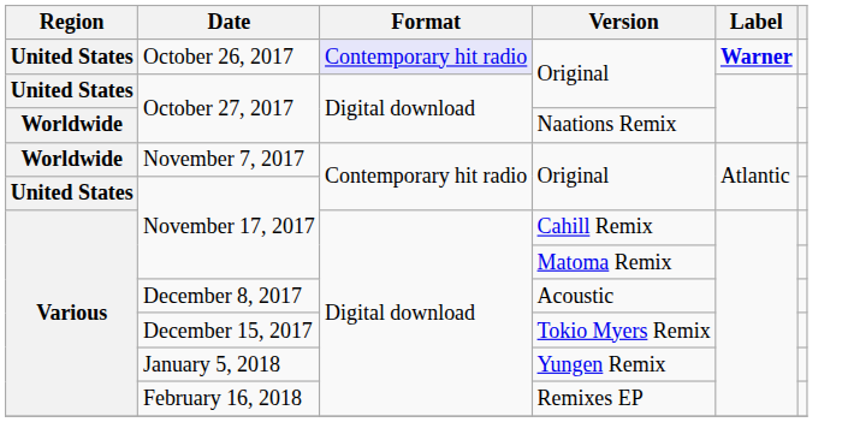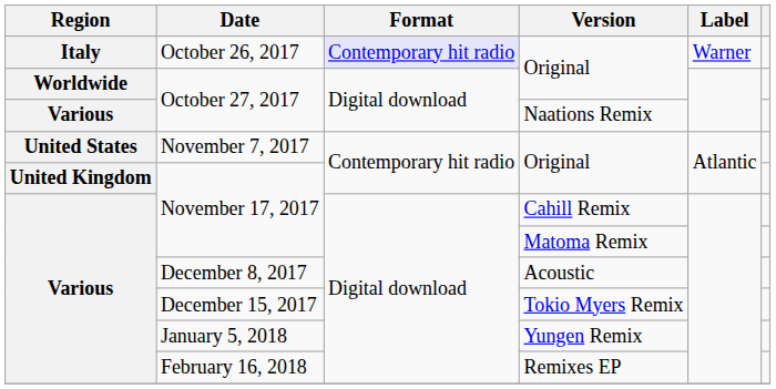October 26, 2017 | Region: United States -> Italy
October 26, 2017 | Label: bold -> normal
October 27, 2017 / Original | Region: United States -> Worldwide
October 27, 2017 / Naations Remix | Region: Worldwide -> Various
November 7, 2017 | Region: Worldwide -> United States
November 17, 2017 / Original | Region: United States -> United Kingdom
